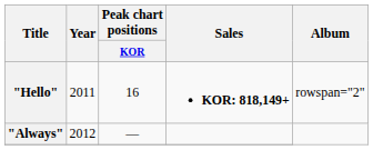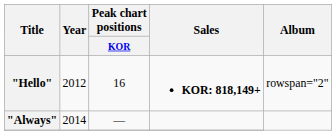"Hello" | Year: 2011 -> 2012
"Always" | Year: 2012 -> 2014
